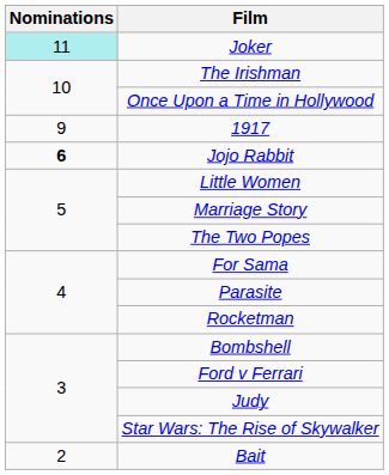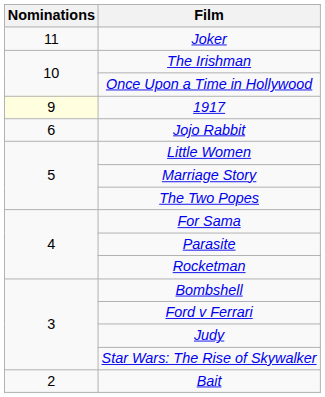Joker | Nominations: paleturquoise background -> no background
1917 | Nominations: no background -> lightyellow background
Jojo Rabbit | Nominations: bold -> normal
